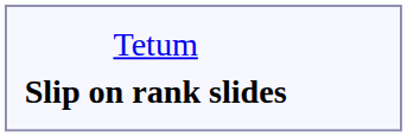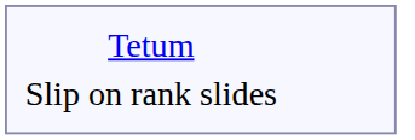Slip on rank slides | column 1: bold -> normal
